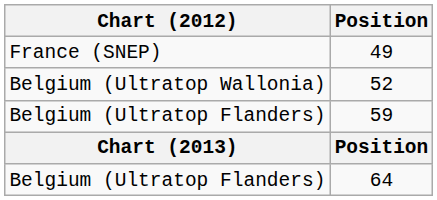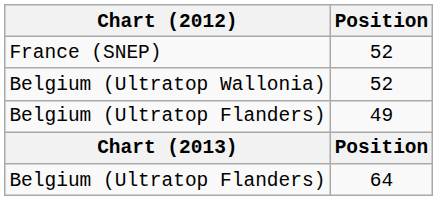row 2 | Position: 49 -> 52
row 4 | Position: 59 -> 49
